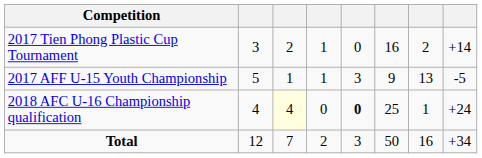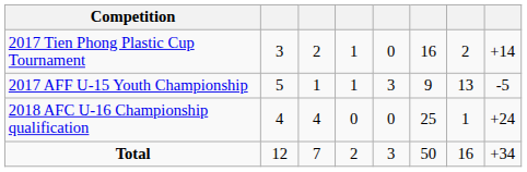2018 AFC U-16 Championship qualification | column 3: lightyellow background -> no background
2018 AFC U-16 Championship qualification | column 5: bold -> normal
